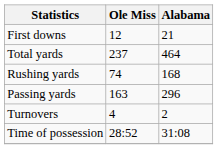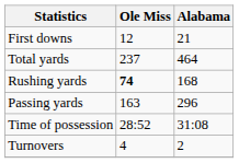Rushing yards | Ole Miss: normal -> bold
rows swapped: Turnovers <-> Time of possession
